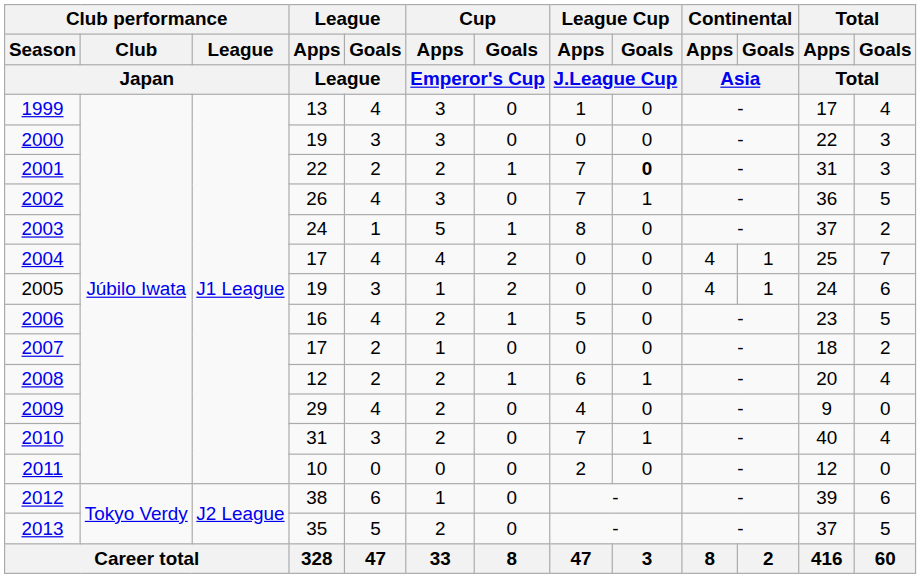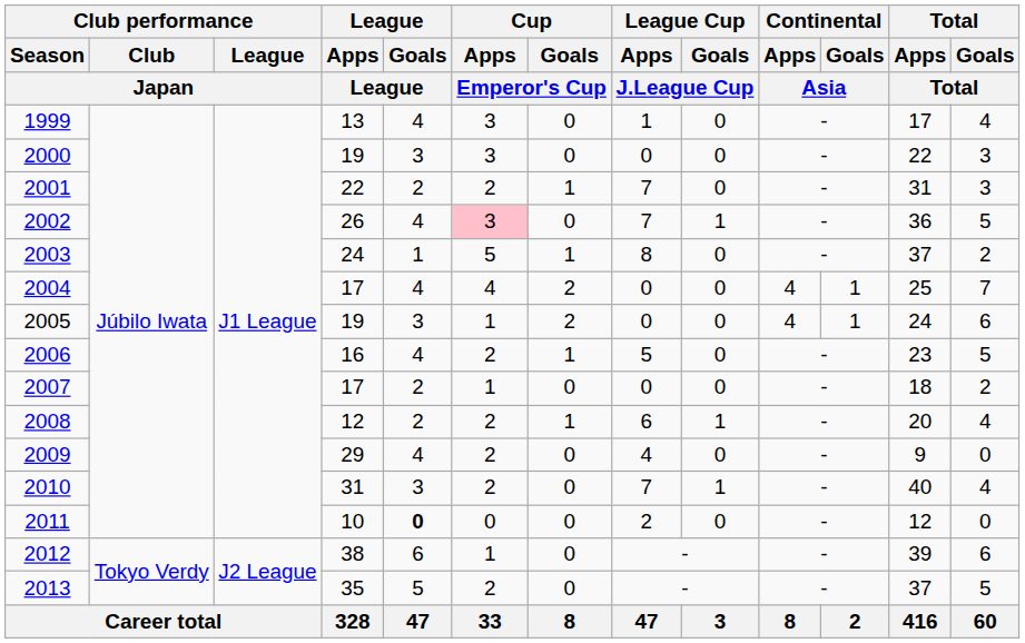2001 | League Cup / Goals / J.League Cup: bold -> normal
2002 | Cup / Apps / Emperor's Cup: no background -> pink background
2011 | League / Goals / League: normal -> bold
